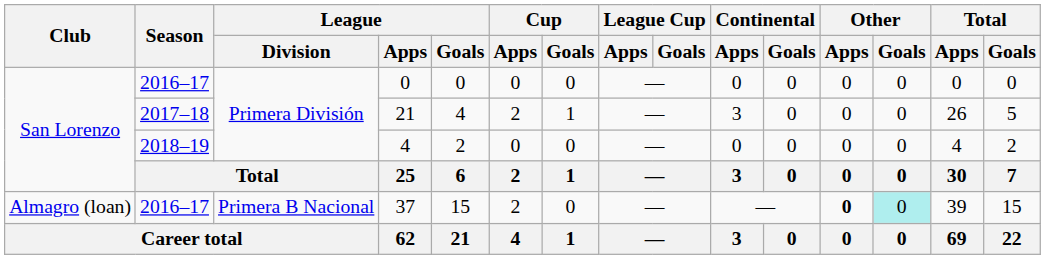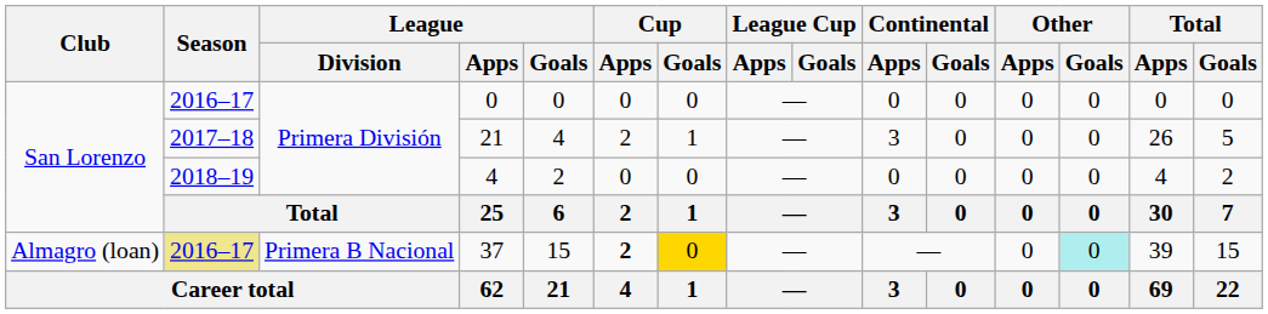37 | Season: no background -> khaki background
37 | Cup / Apps: normal -> bold
37 | Cup / Goals: no background -> gold background
37 | Other / Apps: bold -> normal
